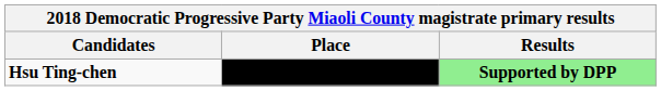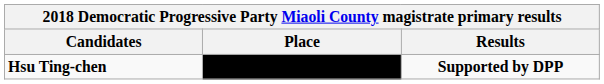Hsu Ting-chen | Results: lightgreen background -> no background
